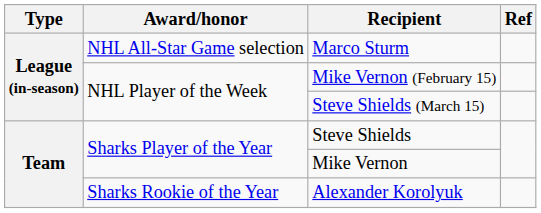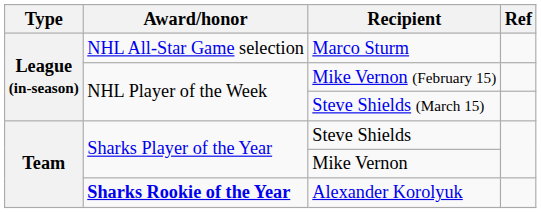Alexander Korolyuk | Award/honor: normal -> bold
